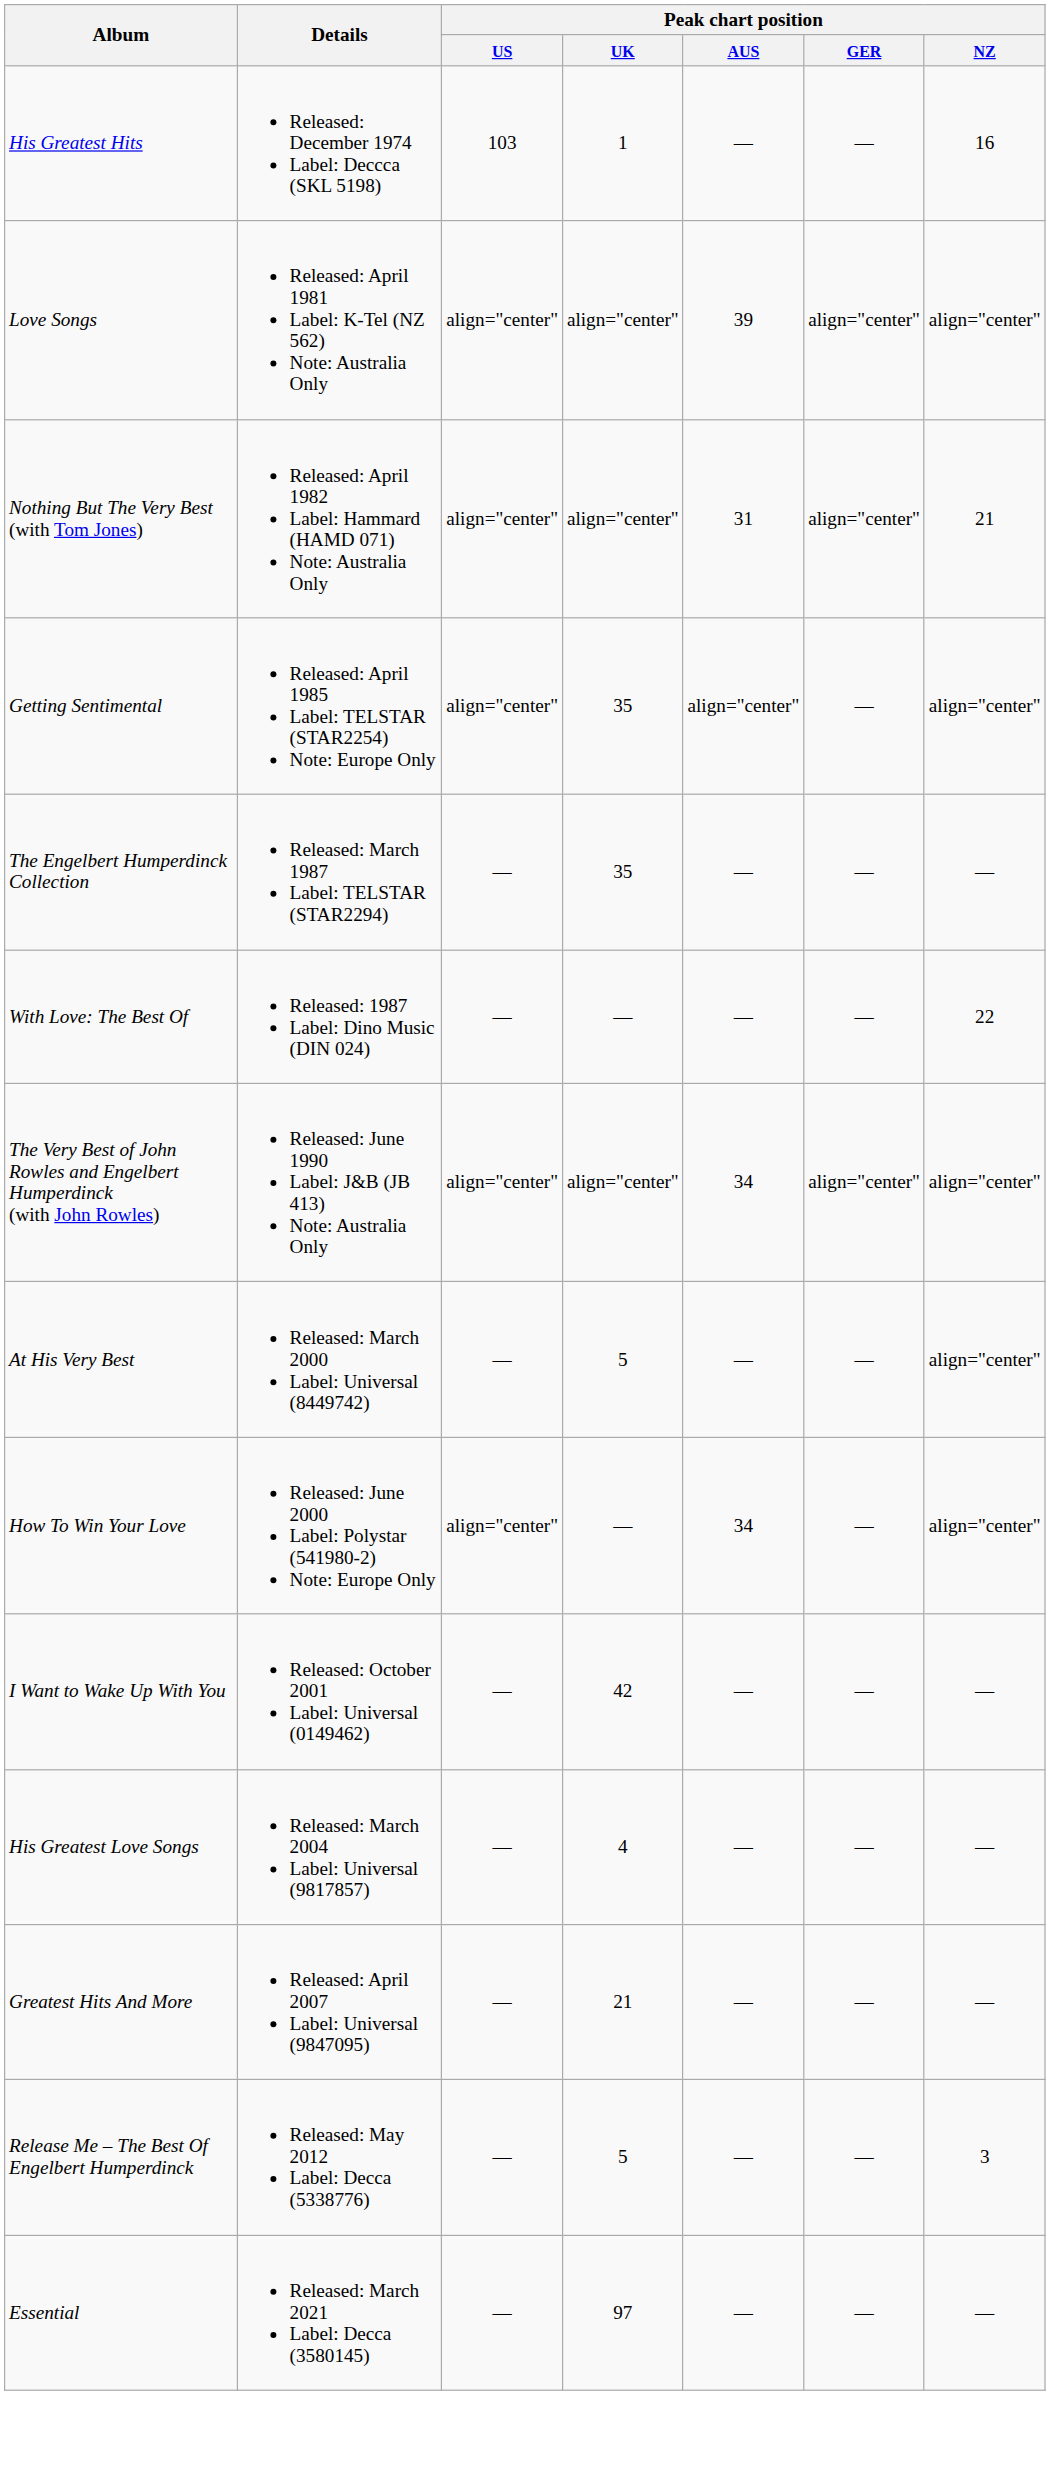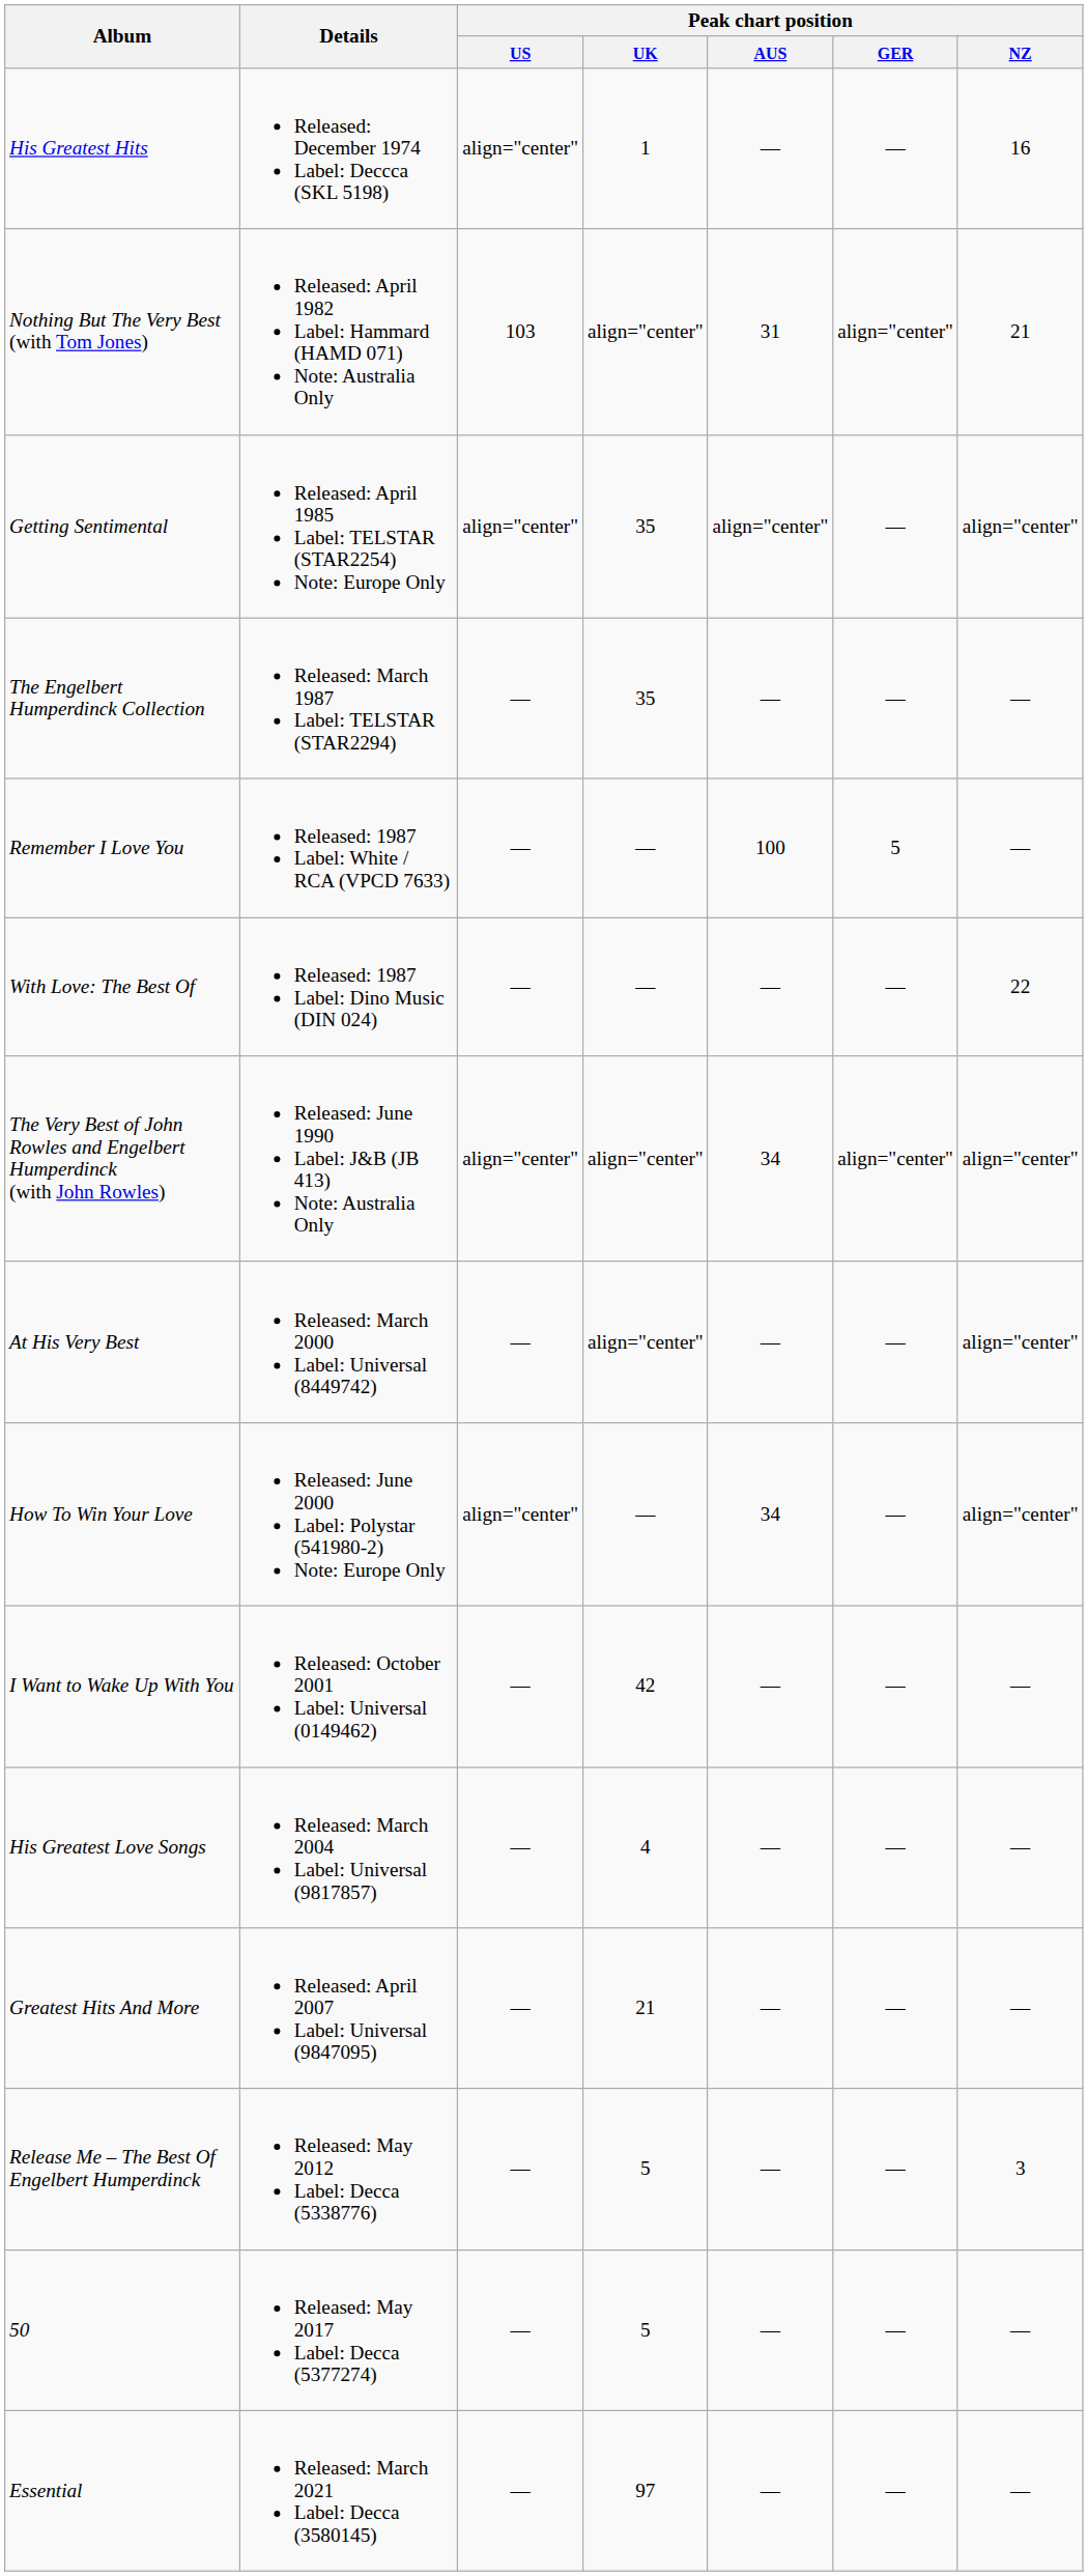His Greatest Hits | Peak chart position / US: 103 -> align="center"
- row: Love Songs | Released: April 1981 Label: K-Tel (NZ 562) Note: Australia Only | align="center" | align="center" | 39 | align="center" | align="center"
Nothing But The Very Best (with Tom Jones) | Peak chart position / US: align="center" -> 103
+ row: Remember I Love You | Released: 1987 Label: White / RCA (VPCD 7633) | — | — | 100 | 5 | —
At His Very Best | Peak chart position / UK: 5 -> align="center"
+ row: 50 | Released: May 2017 Label: Decca (5377274) | — | 5 | — | — | —
